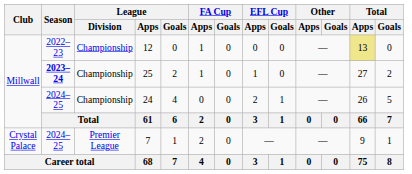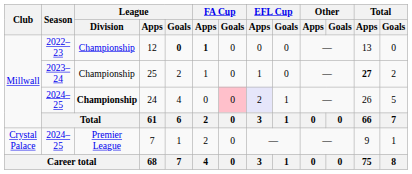12 | League / Goals: normal -> bold
12 | FA Cup / Apps: normal -> bold
12 | Total / Apps: khaki background -> no background
25 | Season: bold -> normal
25 | Total / Apps: normal -> bold
24 | League / Division: normal -> bold
24 | FA Cup / Goals: no background -> pink background
24 | EFL Cup / Apps: no background -> lavender background
